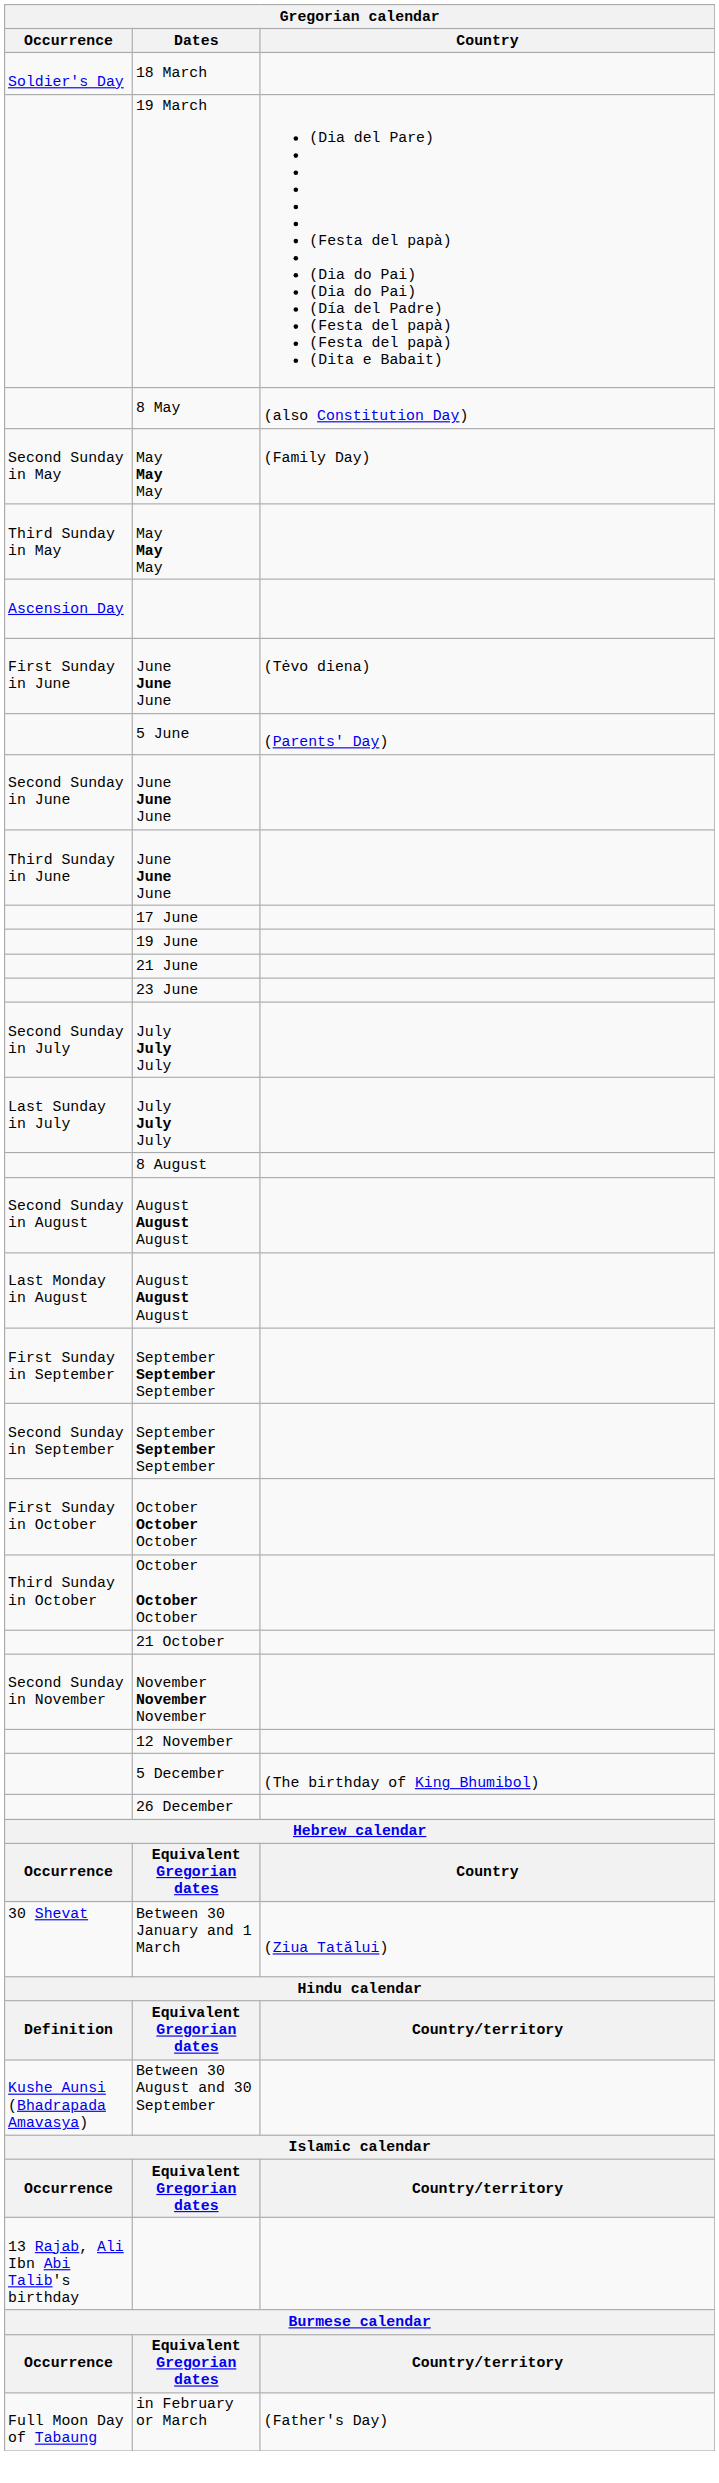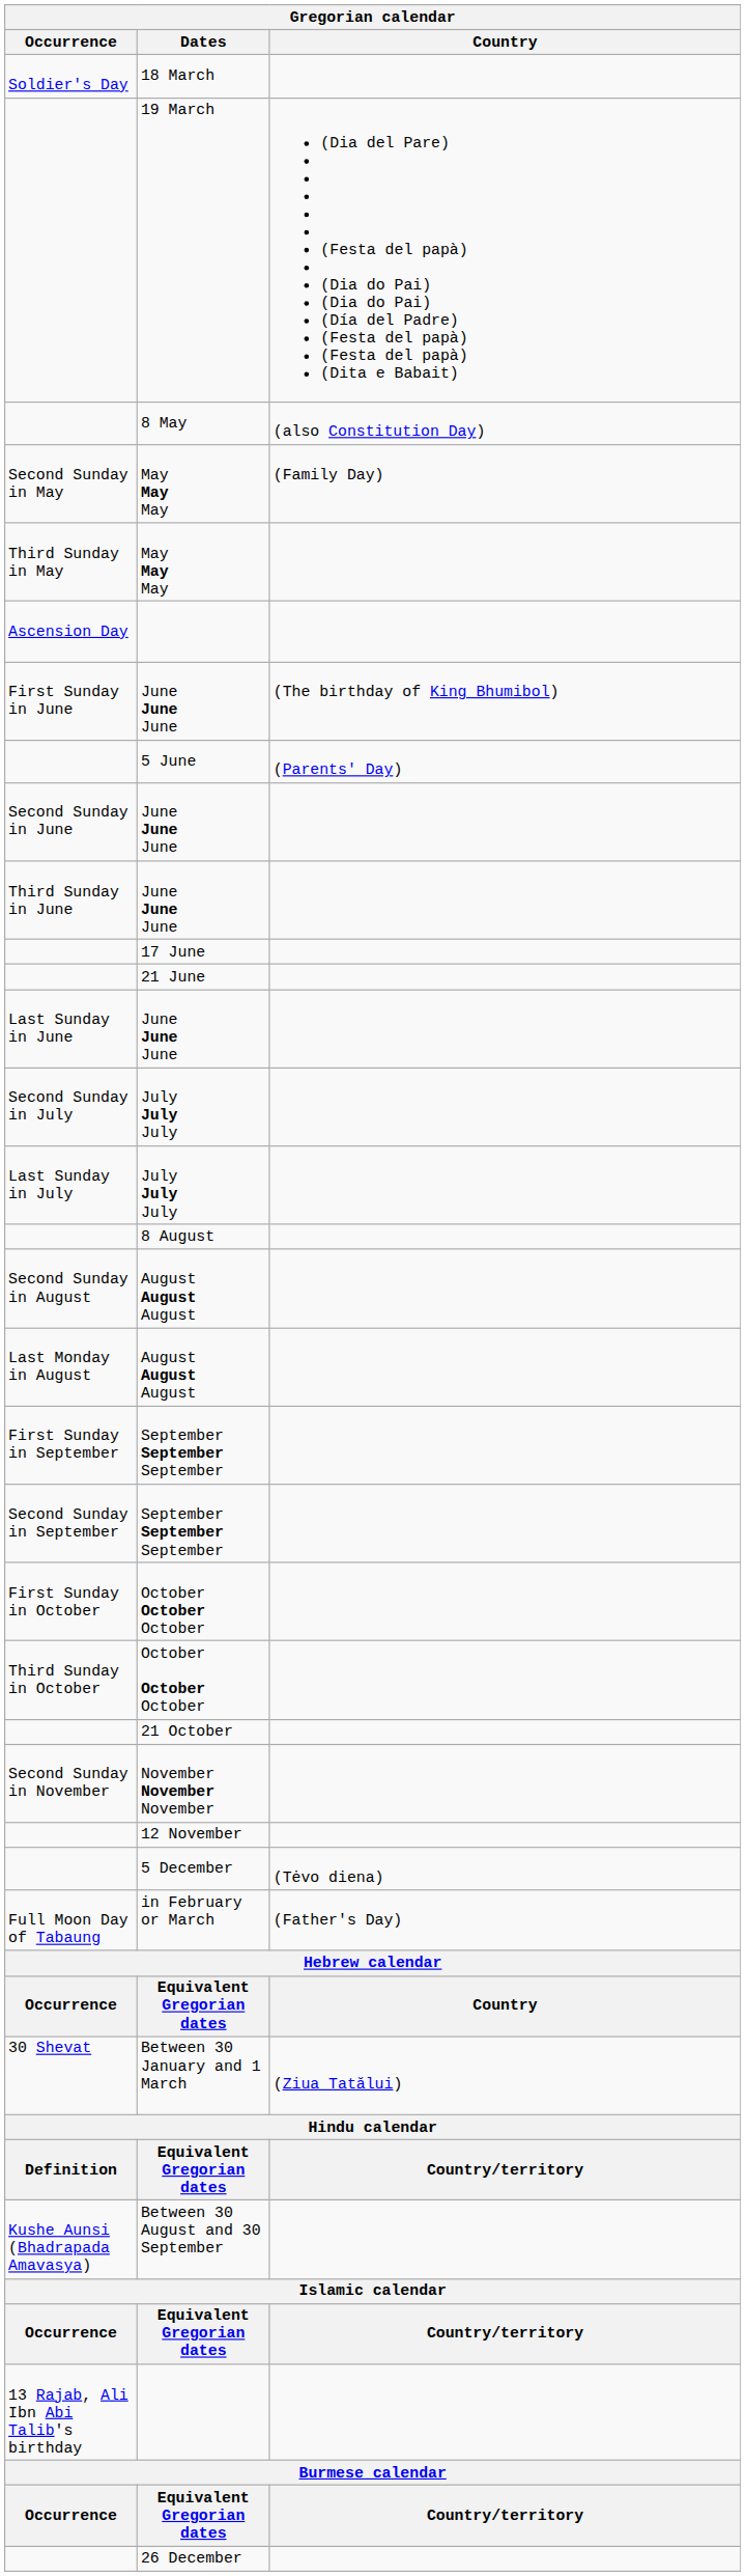First Sunday in June / June June June | Country: (Tėvo diena) -> (The birthday of King Bhumibol)
- row: 19 June
- row: 23 June
+ row: Last Sunday in June | June June June
5 December | Country: (The birthday of King Bhumibol) -> (Tėvo diena)
rows swapped: 26 December <-> in February or March
